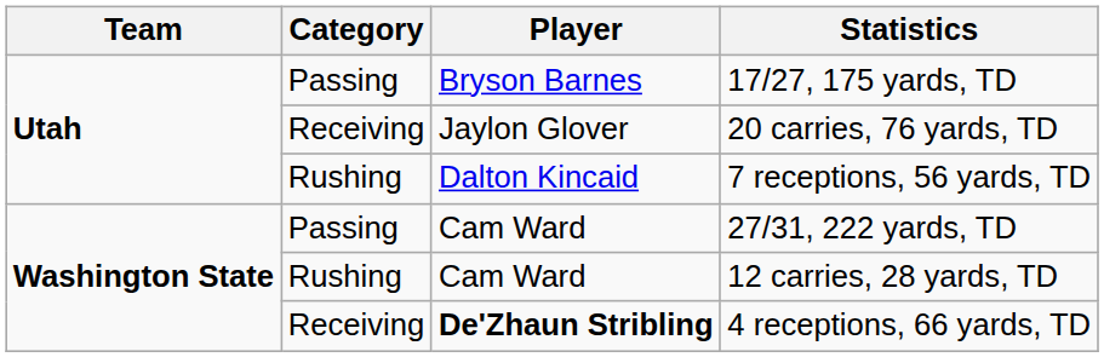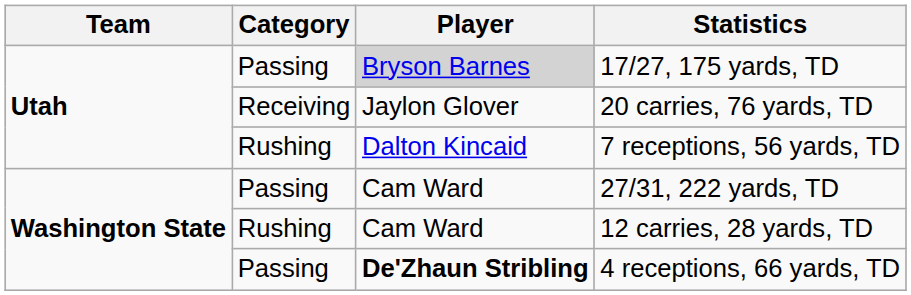17/27, 175 yards, TD | Player: no background -> lightgrey background
4 receptions, 66 yards, TD | Category: Receiving -> Passing
